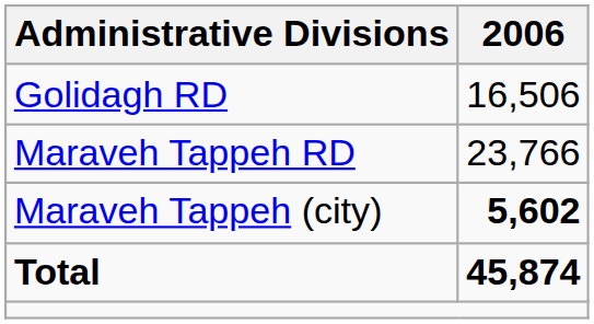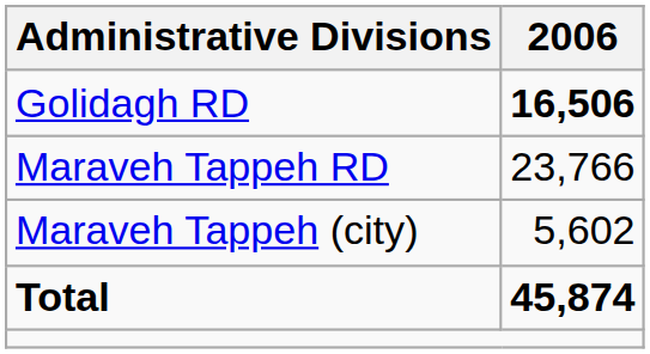Golidagh RD | 2006: normal -> bold
Maraveh Tappeh (city) | 2006: bold -> normal
